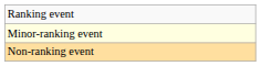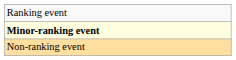row 2 | column 1: normal -> bold
